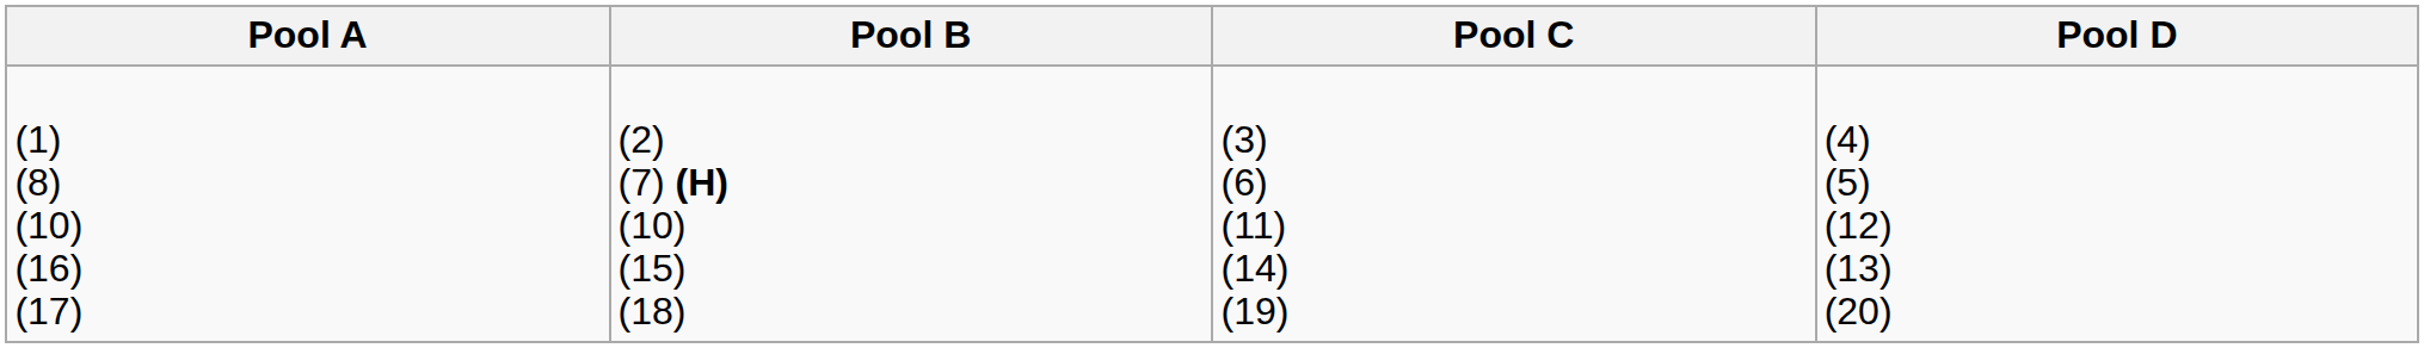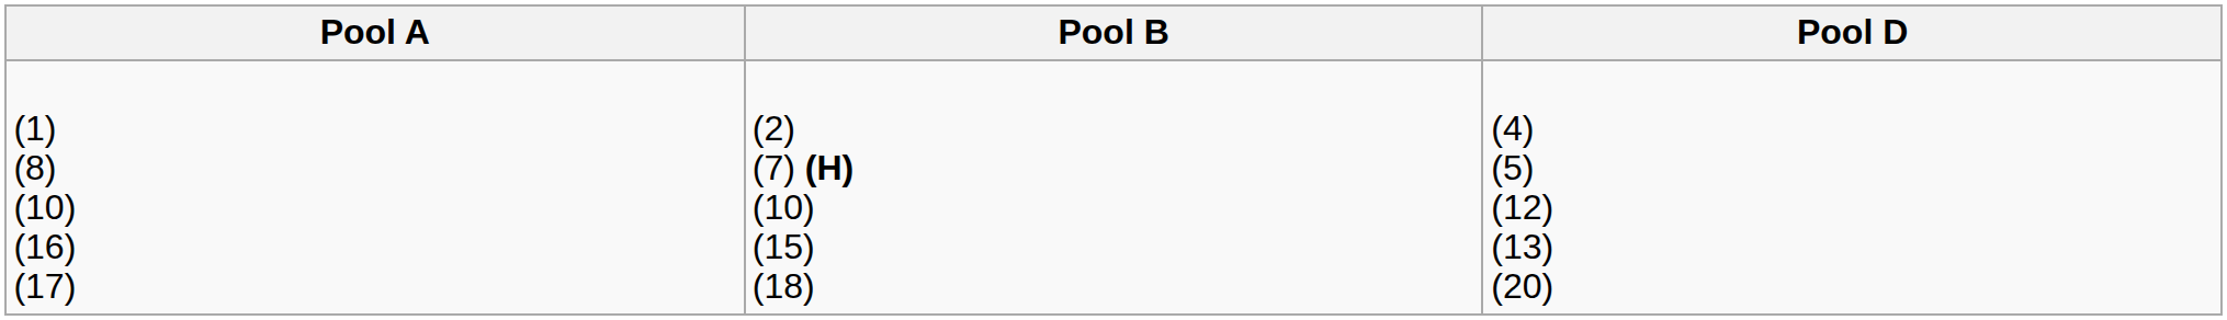- column: Pool C | (3) (6) (11) (14) (19)
